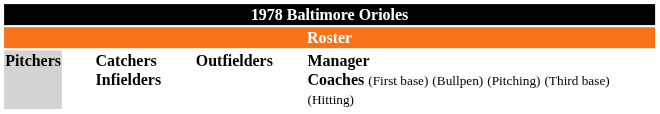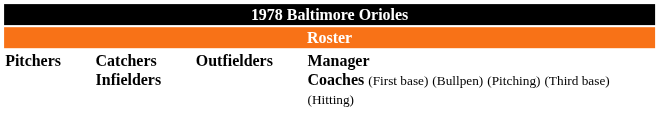Pitchers | column 1: lightgrey background -> no background
